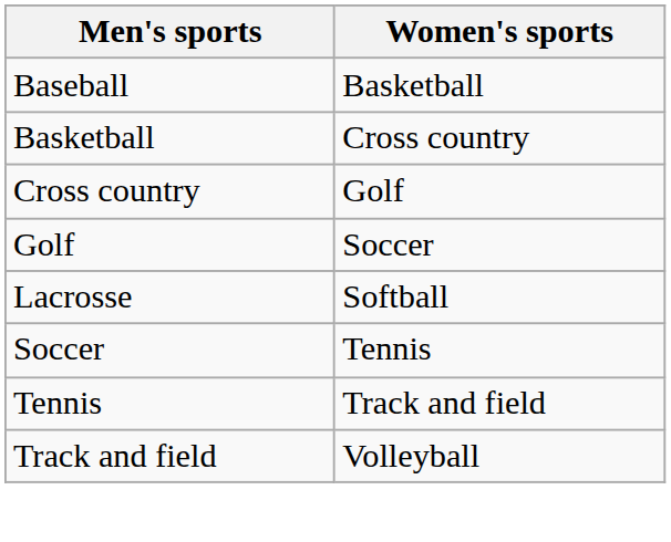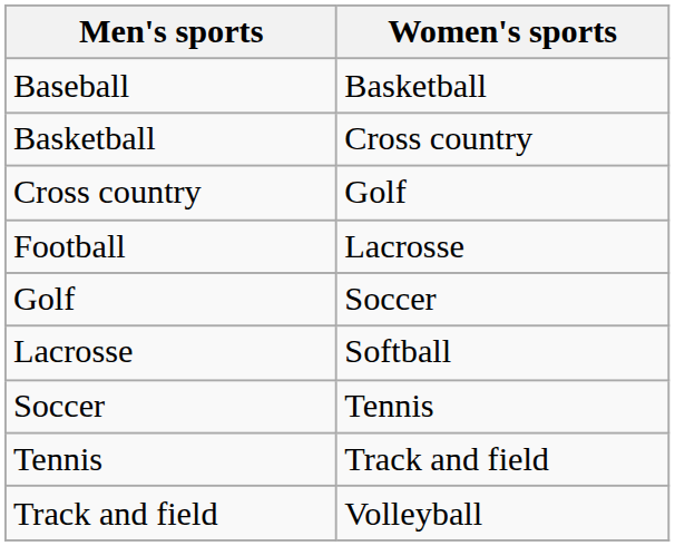+ row: Football | Lacrosse
